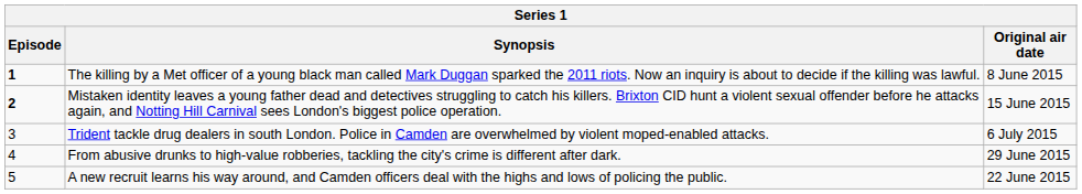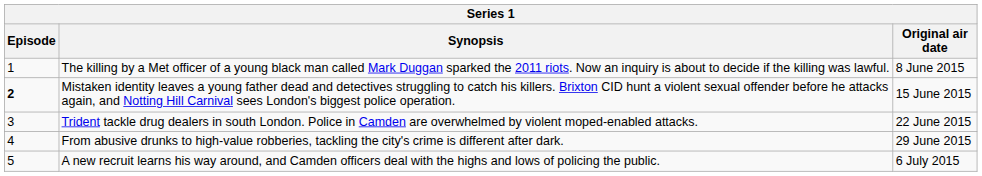row 3 | Episode: bold -> normal
row 5 | Original air date: 6 July 2015 -> 22 June 2015
row 7 | Original air date: 22 June 2015 -> 6 July 2015
